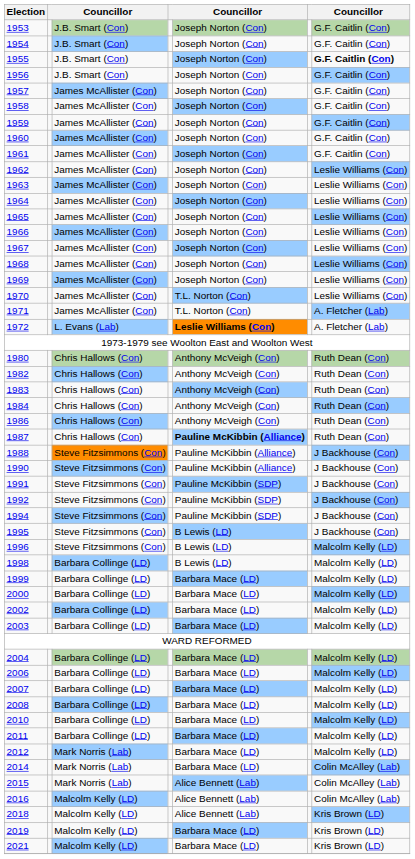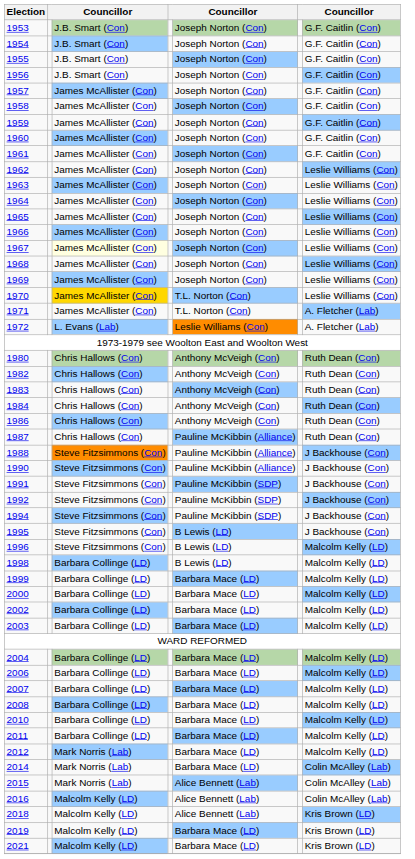1955 | column 7: bold -> normal
1967 | column 3: no background -> lightyellow background
1970 | column 3: no background -> gold background
1972 | column 5: bold -> normal
1987 | column 5: bold -> normal
